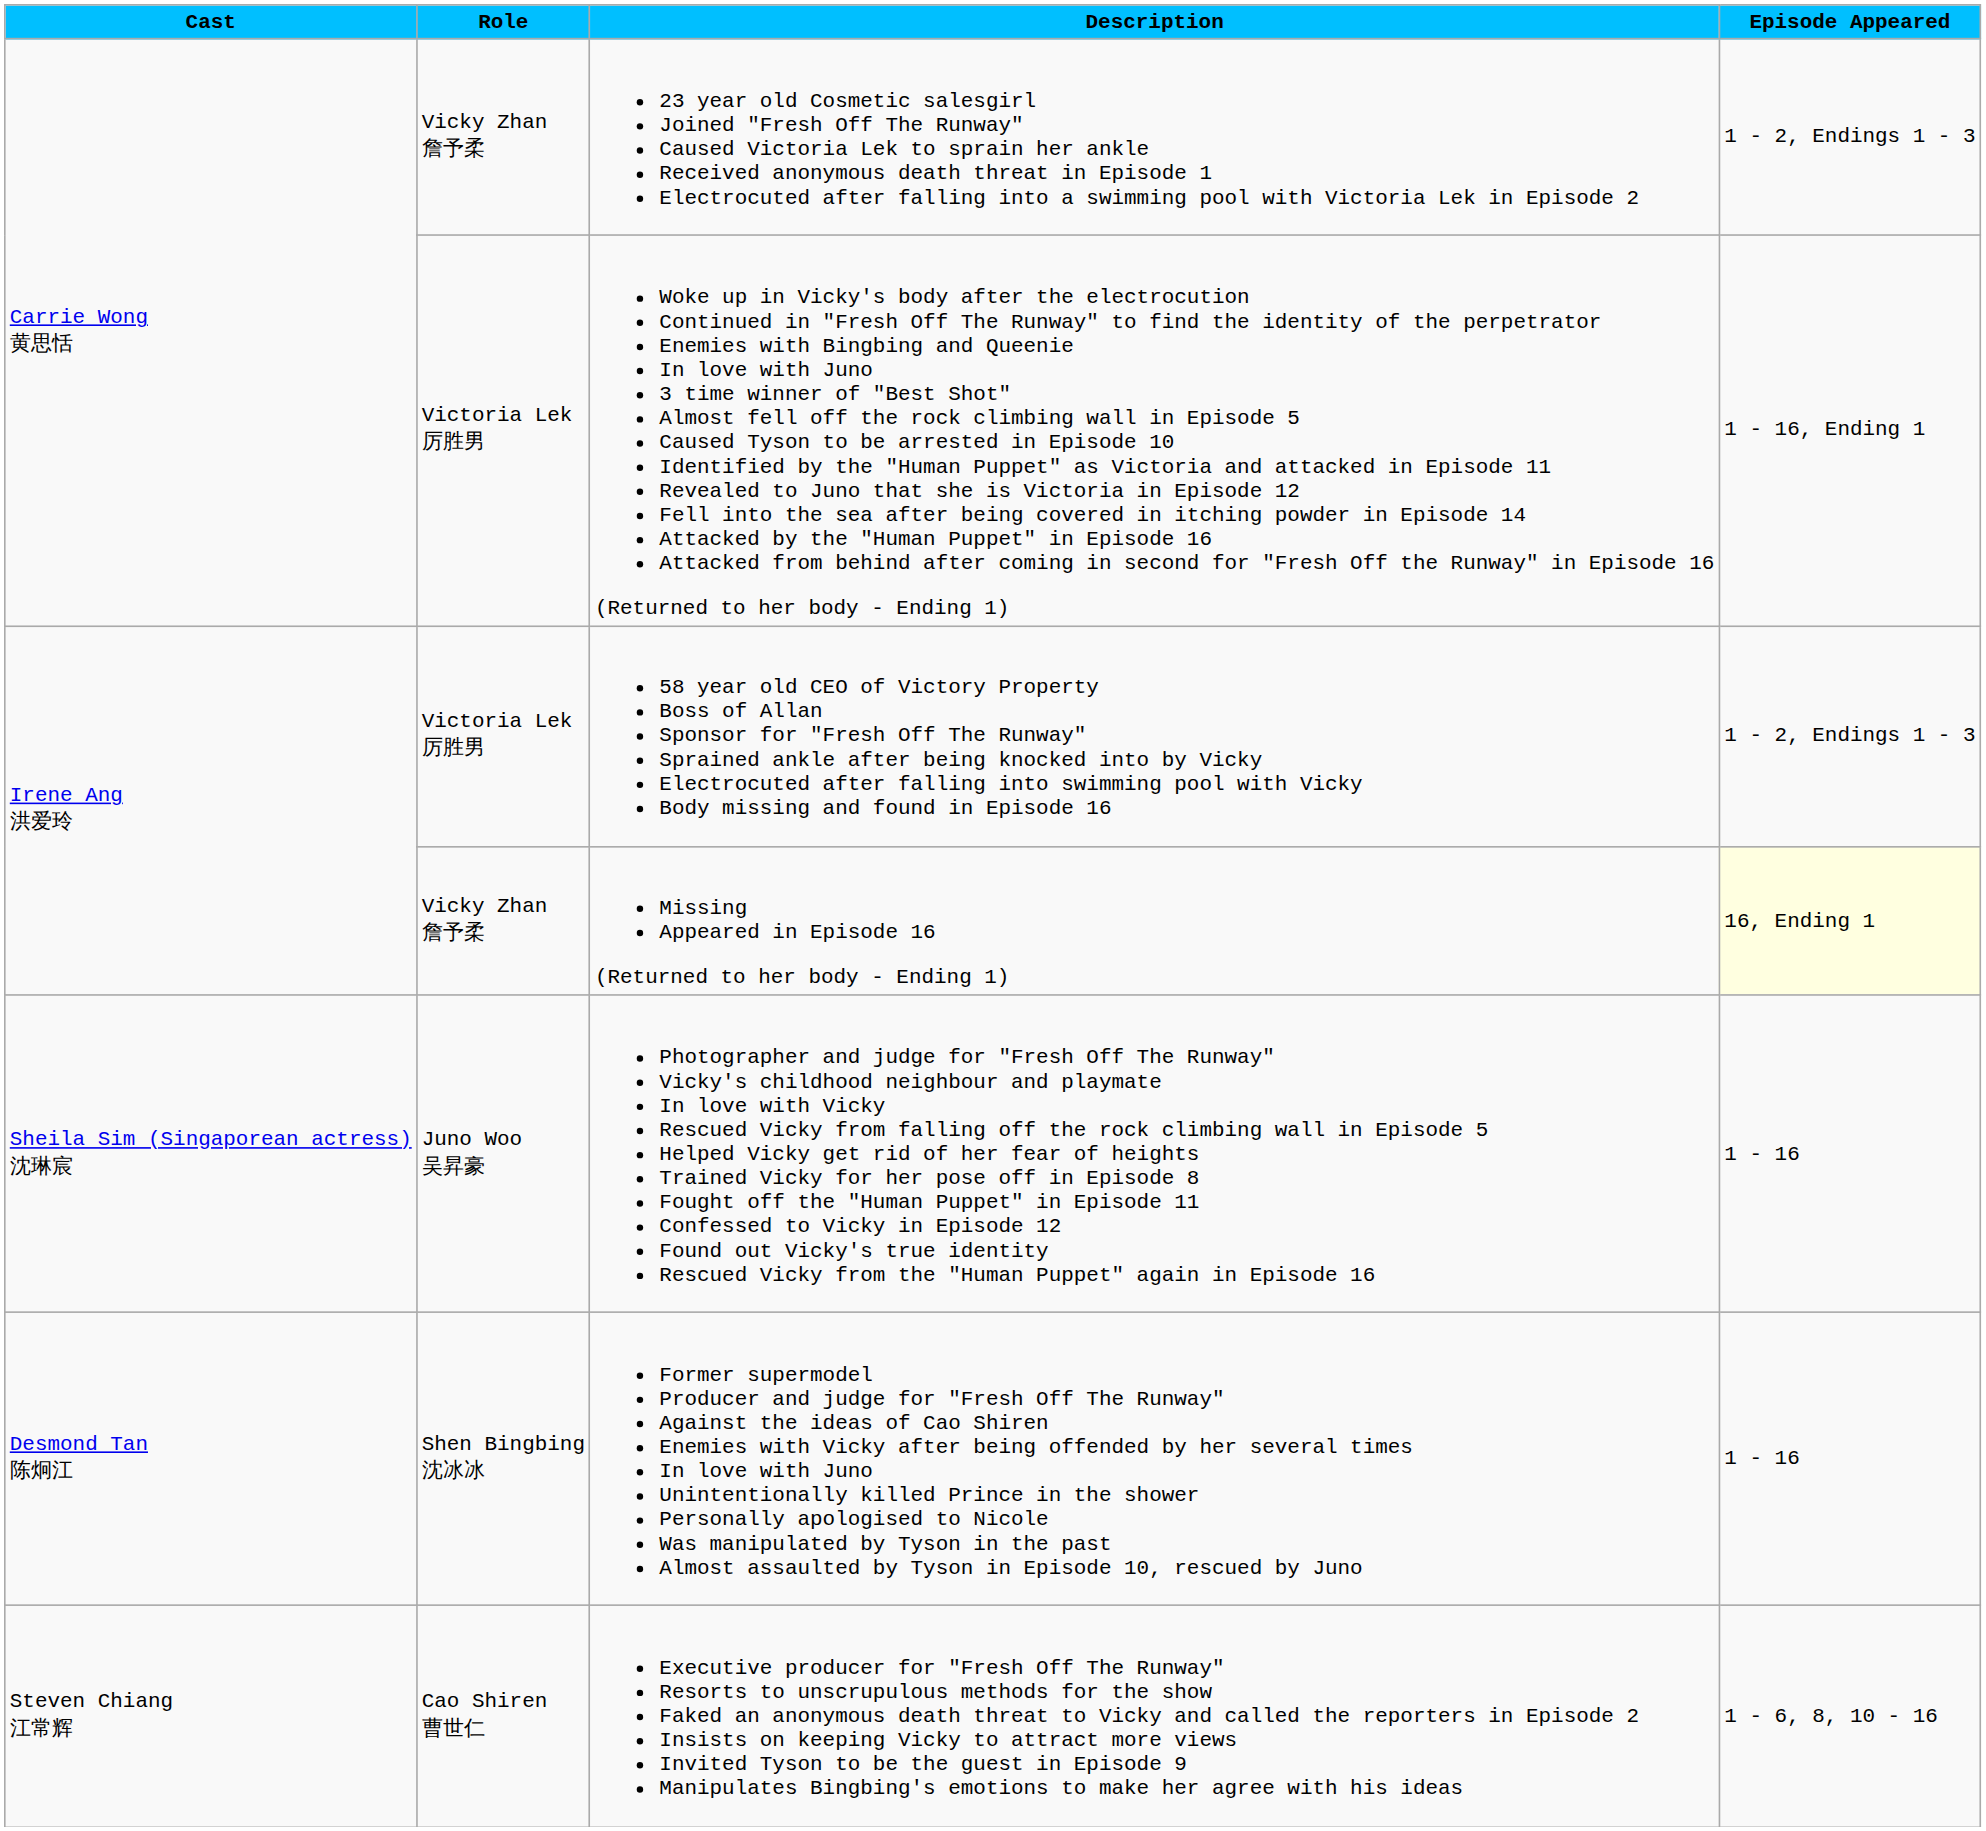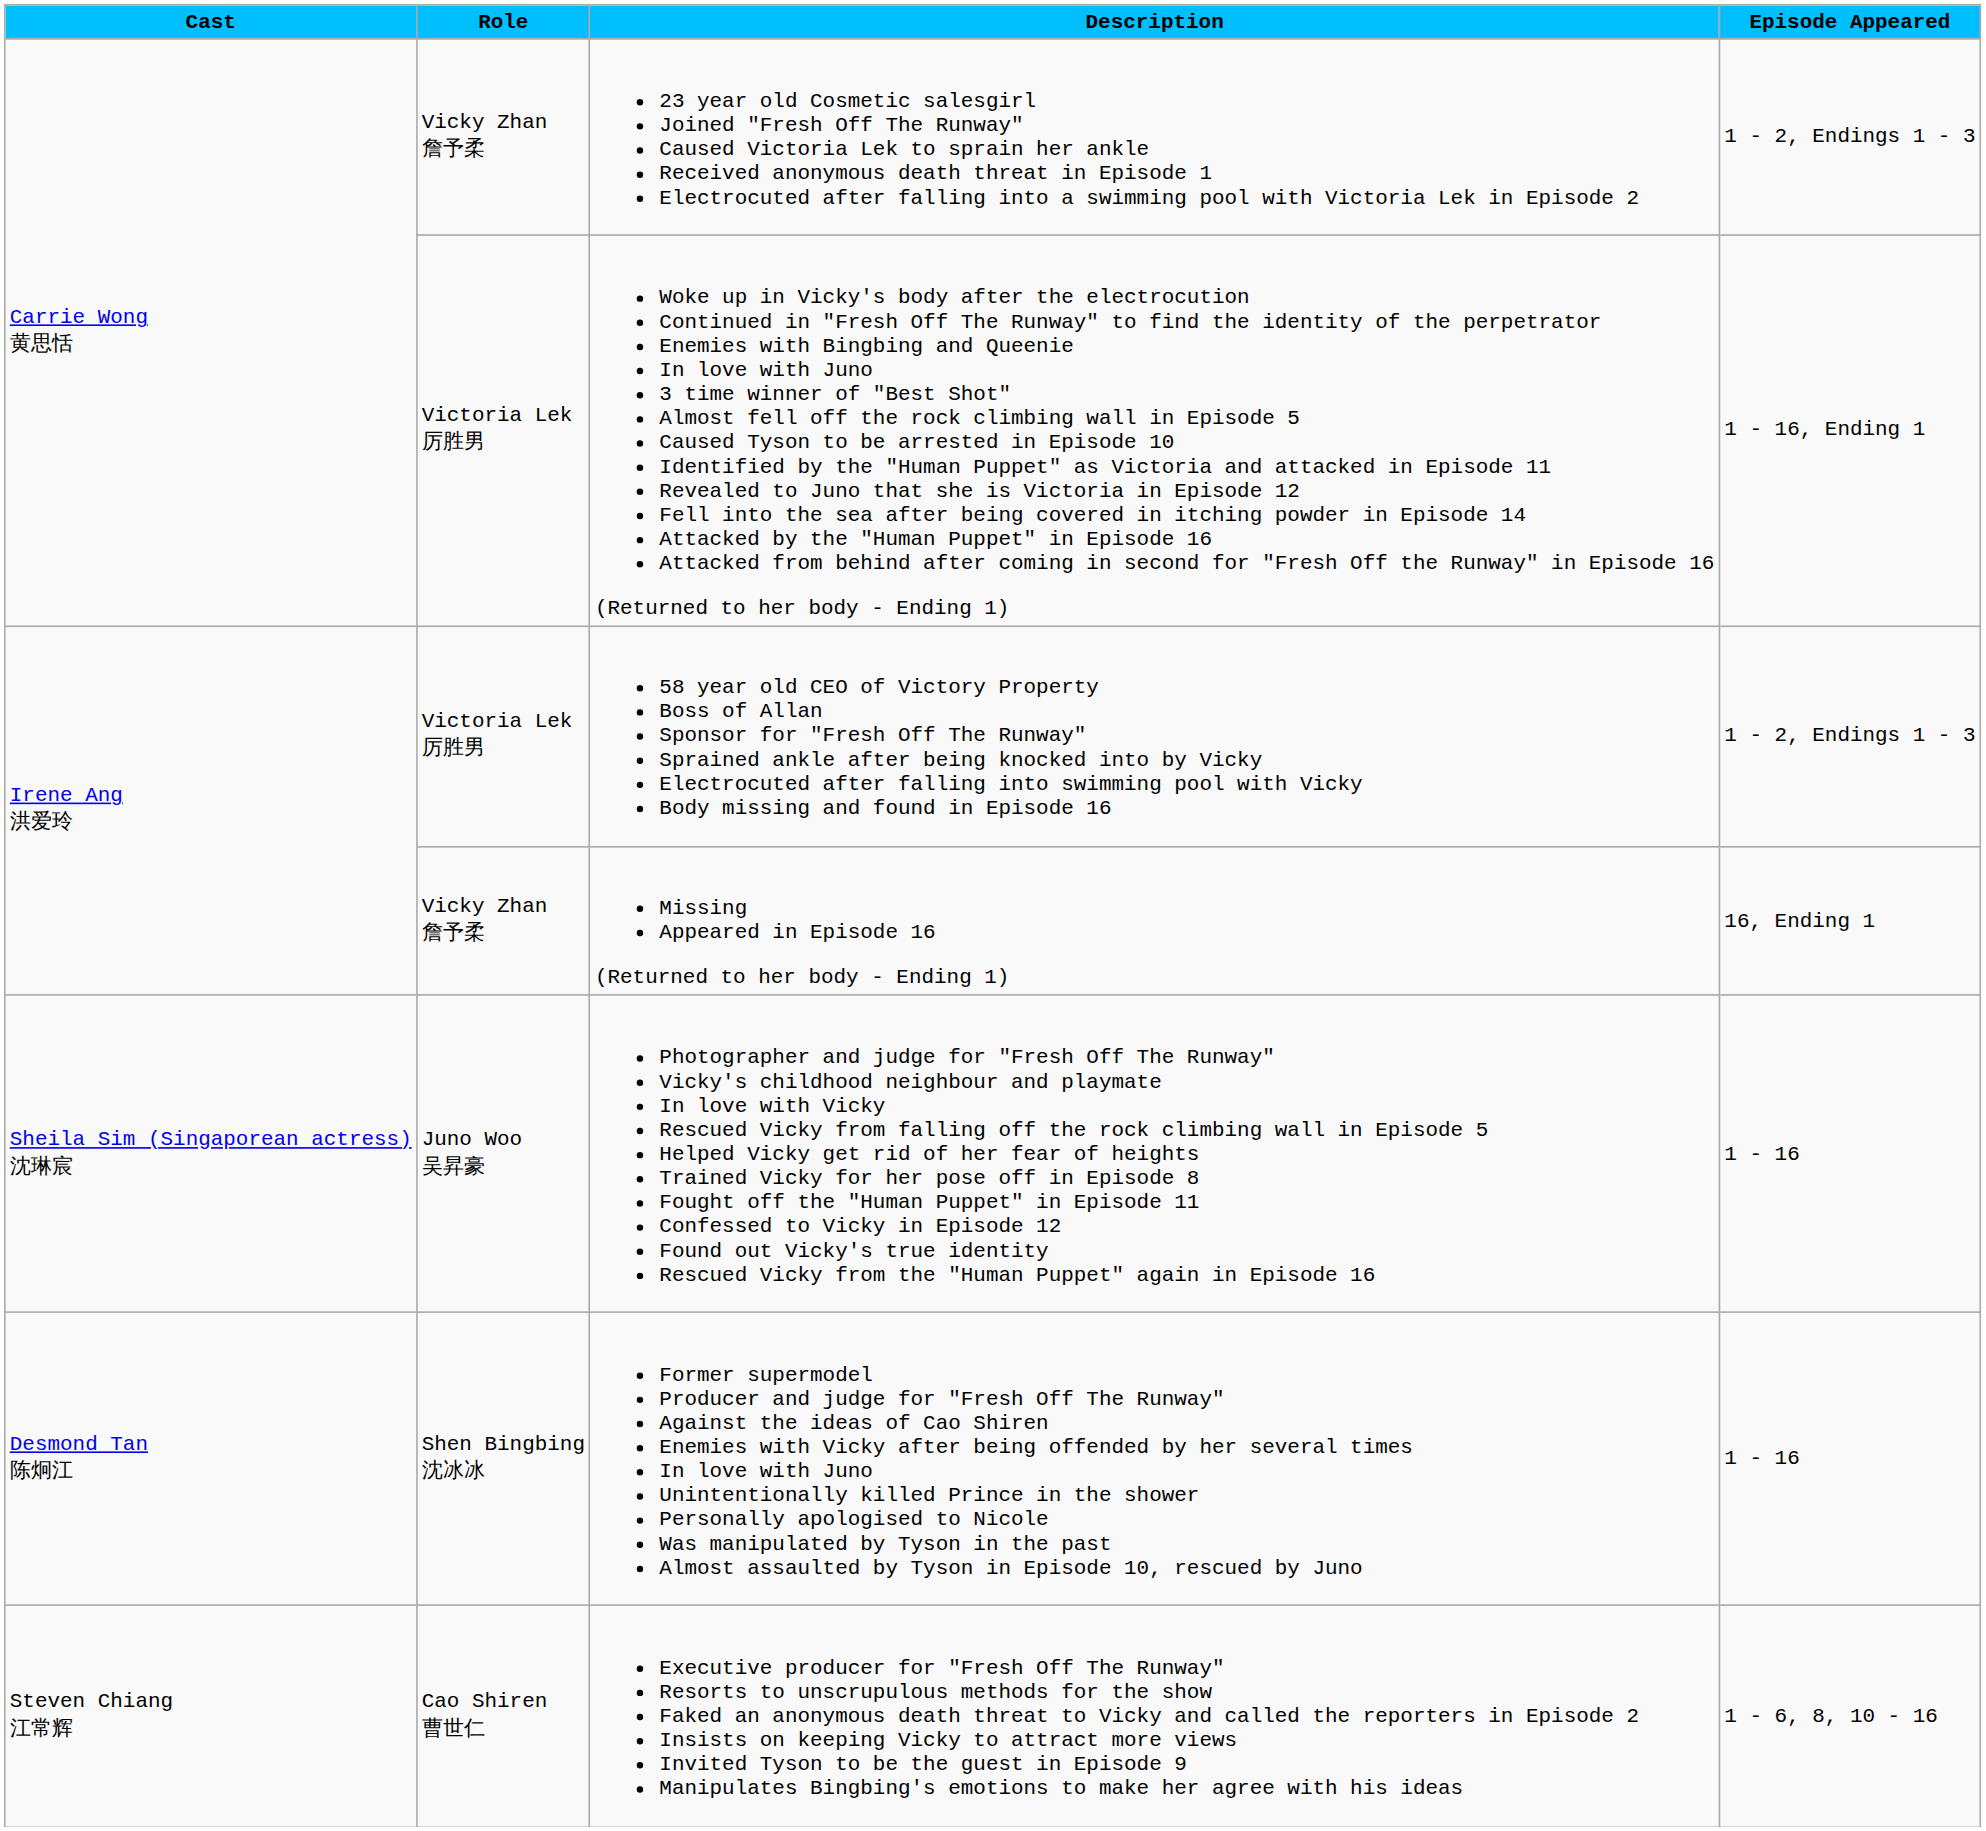row 5 | Episode Appeared: lightyellow background -> no background
